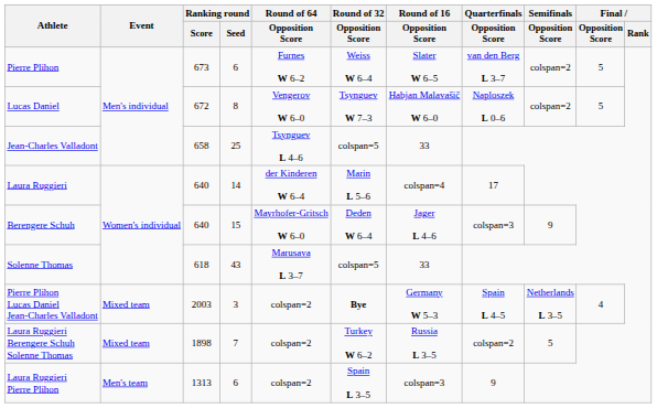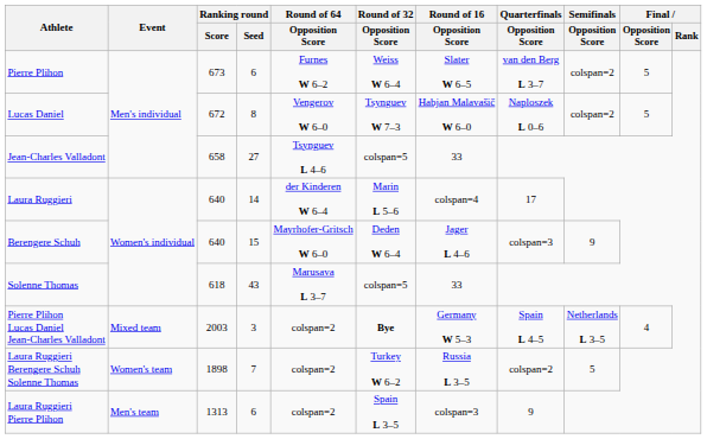Jean-Charles Valladont | Ranking round / Seed: 25 -> 27
Laura Ruggieri Berengere Schuh Solenne Thomas | Event: Mixed team -> Women's team
